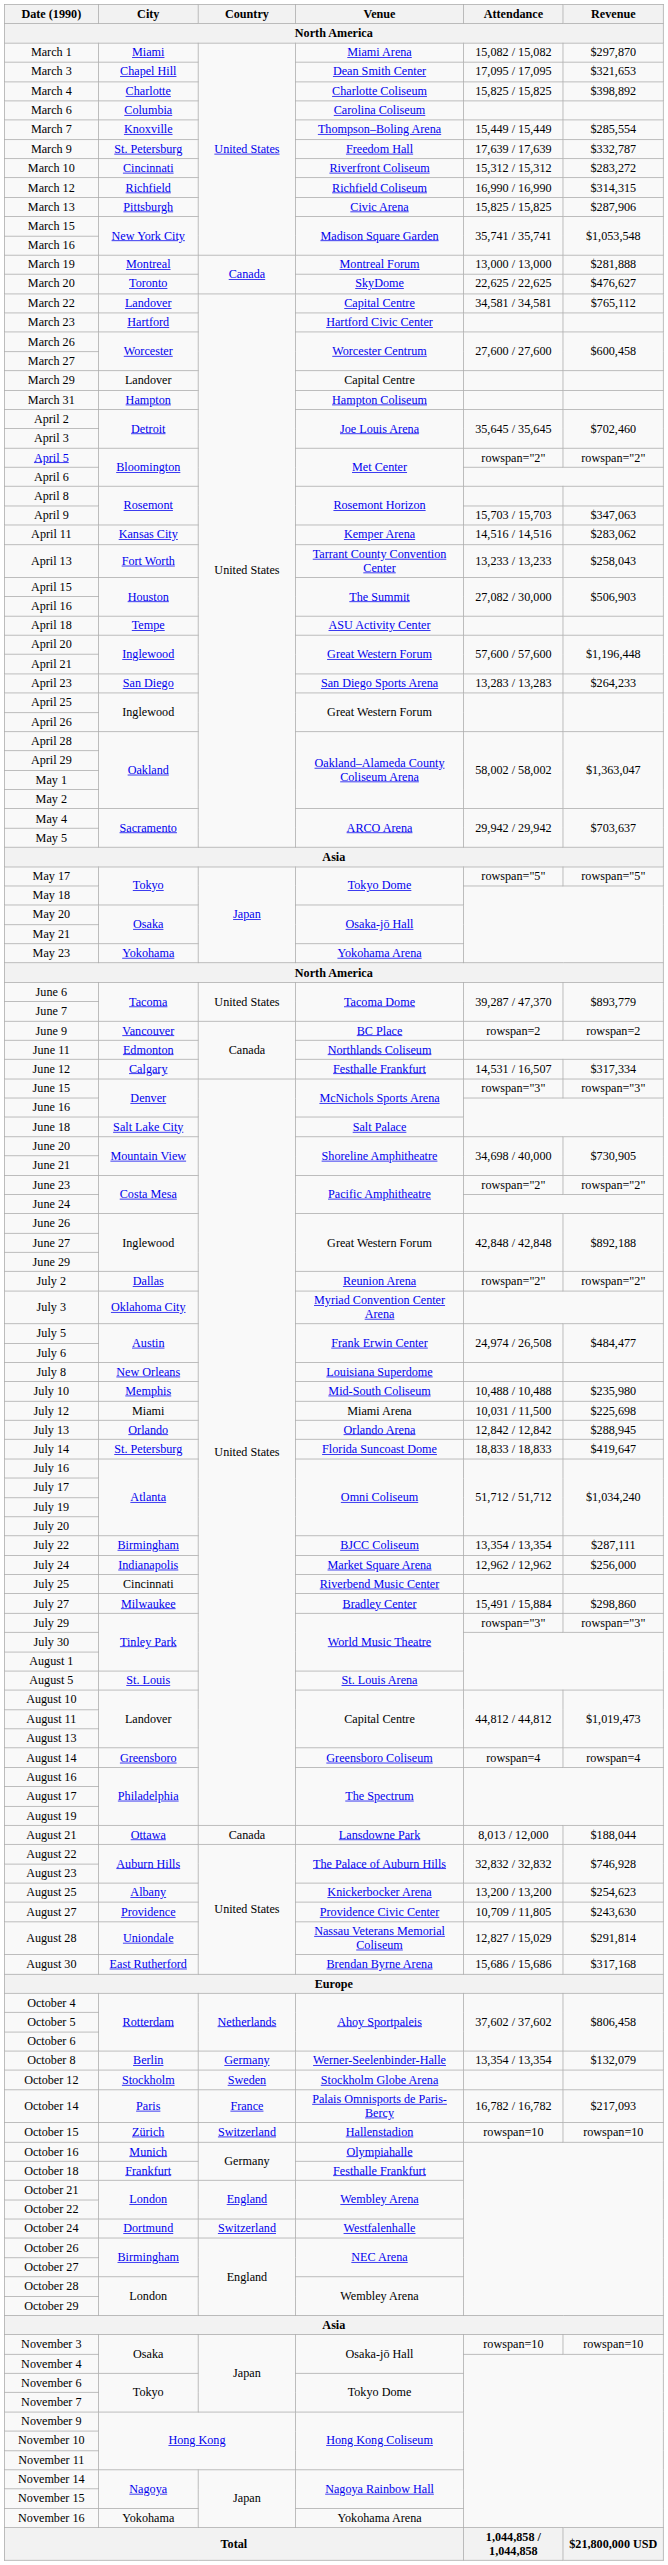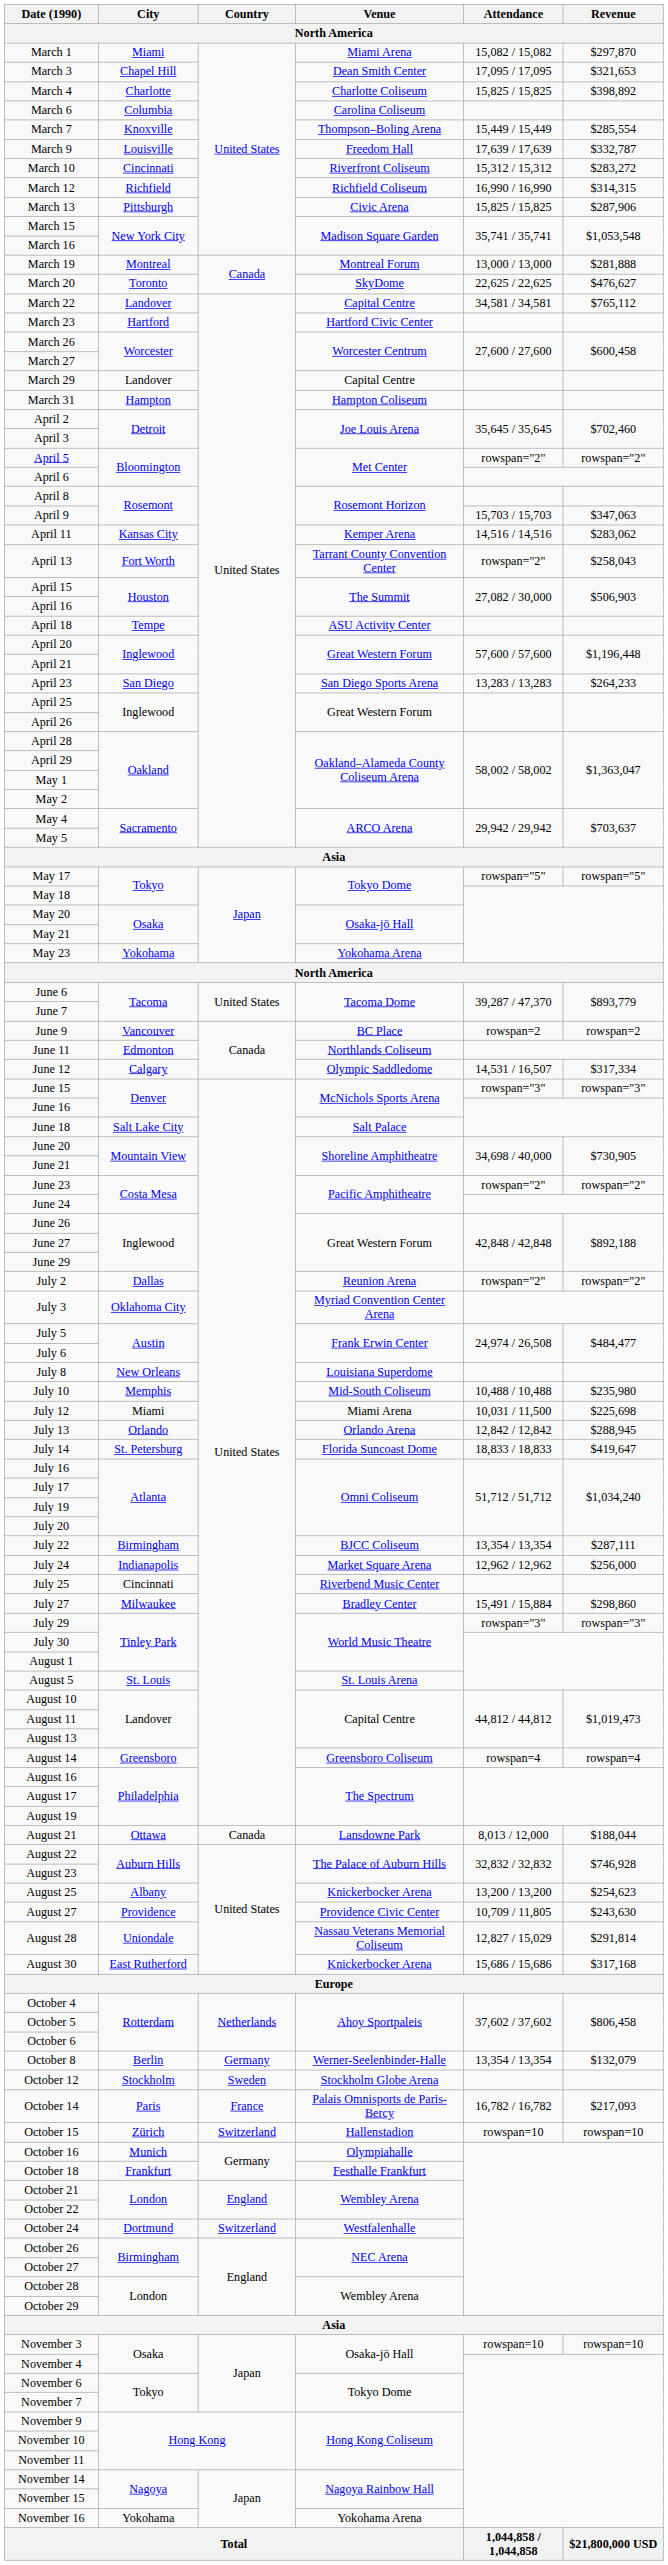March 9 | City: St. Petersburg -> Louisville
April 13 | Attendance: 13,233 / 13,233 -> rowspan="2"
June 12 | Venue: Festhalle Frankfurt -> Olympic Saddledome
August 30 | Venue: Brendan Byrne Arena -> Knickerbocker Arena
